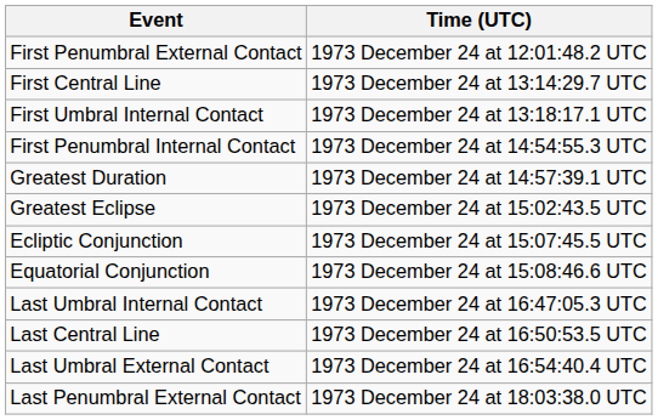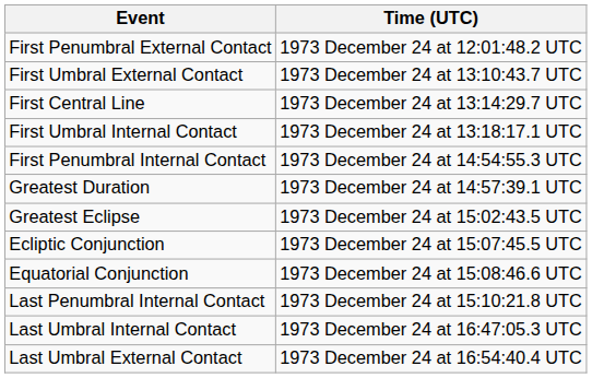+ row: First Umbral External Contact | 1973 December 24 at 13:10:43.7 UTC
+ row: Last Penumbral Internal Contact | 1973 December 24 at 15:10:21.8 UTC
- row: Last Central Line | 1973 December 24 at 16:50:53.5 UTC
- row: Last Penumbral External Contact | 1973 December 24 at 18:03:38.0 UTC
